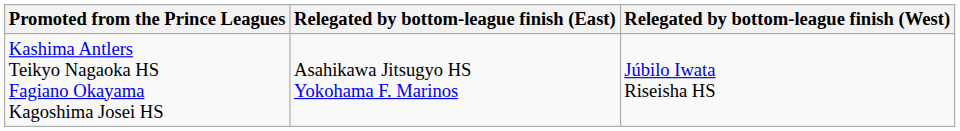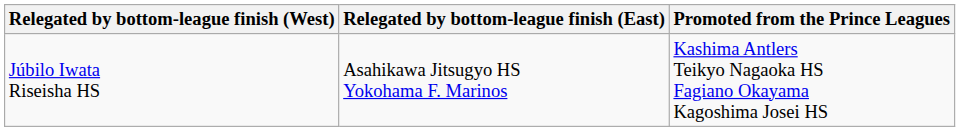columns swapped: Promoted from the Prince Leagues <-> Relegated by bottom-league finish (West)
